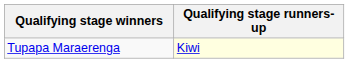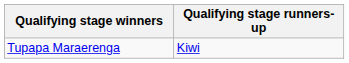Tupapa Maraerenga | Qualifying stage runners-up: lightyellow background -> no background
